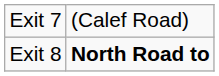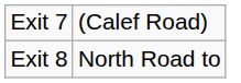Exit 8 | column 2: bold -> normal
